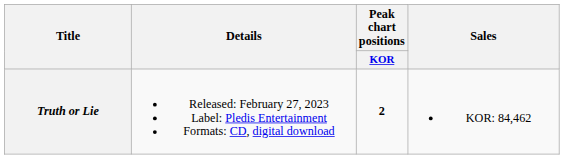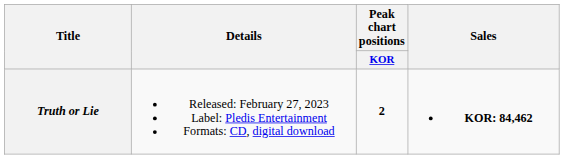Truth or Lie | Sales: normal -> bold
